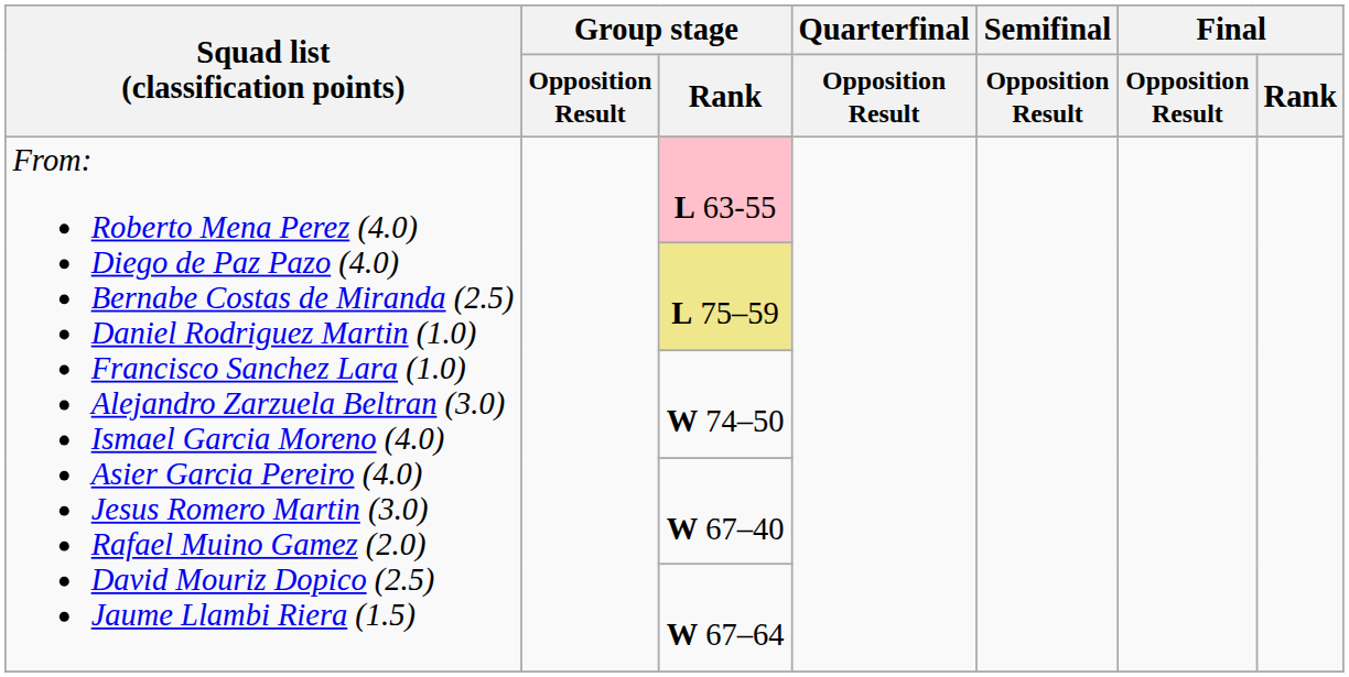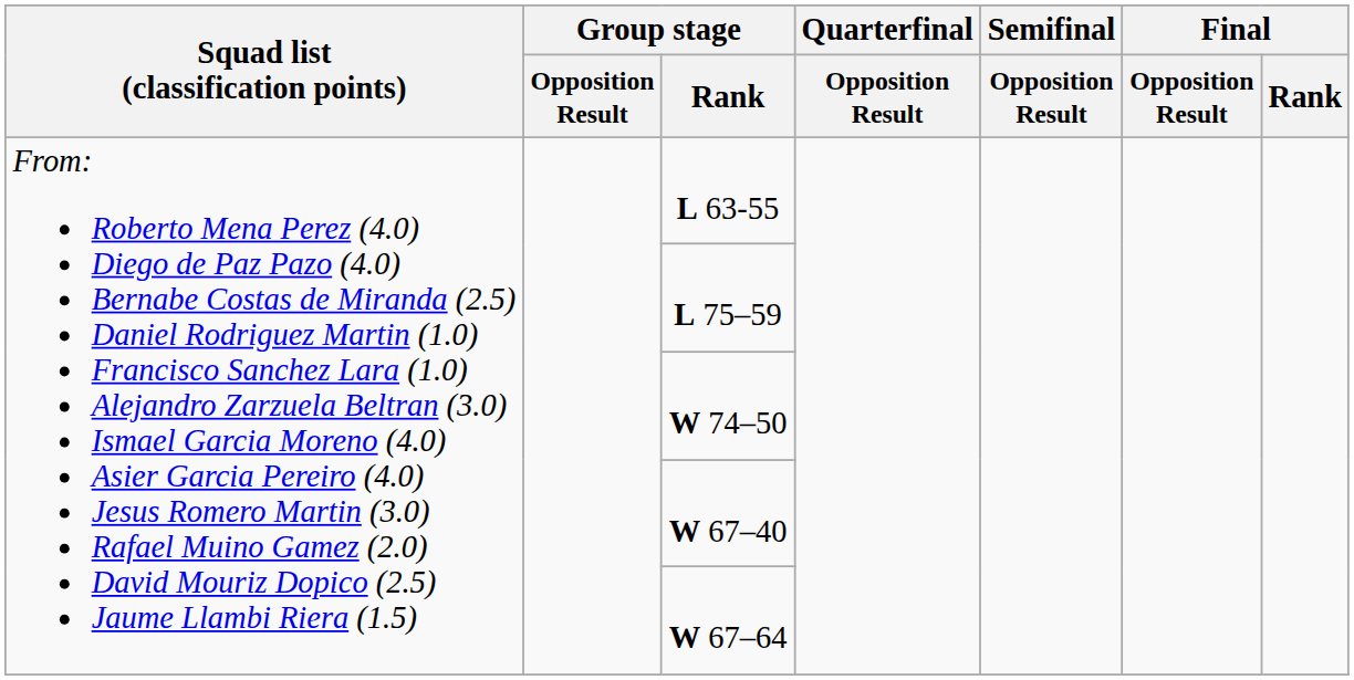L 63-55 | Group stage / Rank: pink background -> no background
L 75–59 | Group stage / Rank: khaki background -> no background
